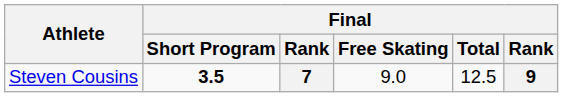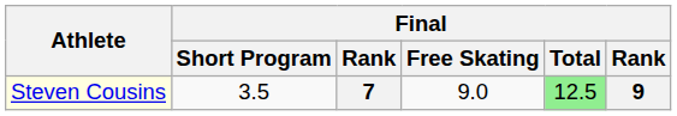7 | Athlete: no background -> lightyellow background
7 | Final / Short Program: bold -> normal
7 | Final / Total: no background -> lightgreen background
